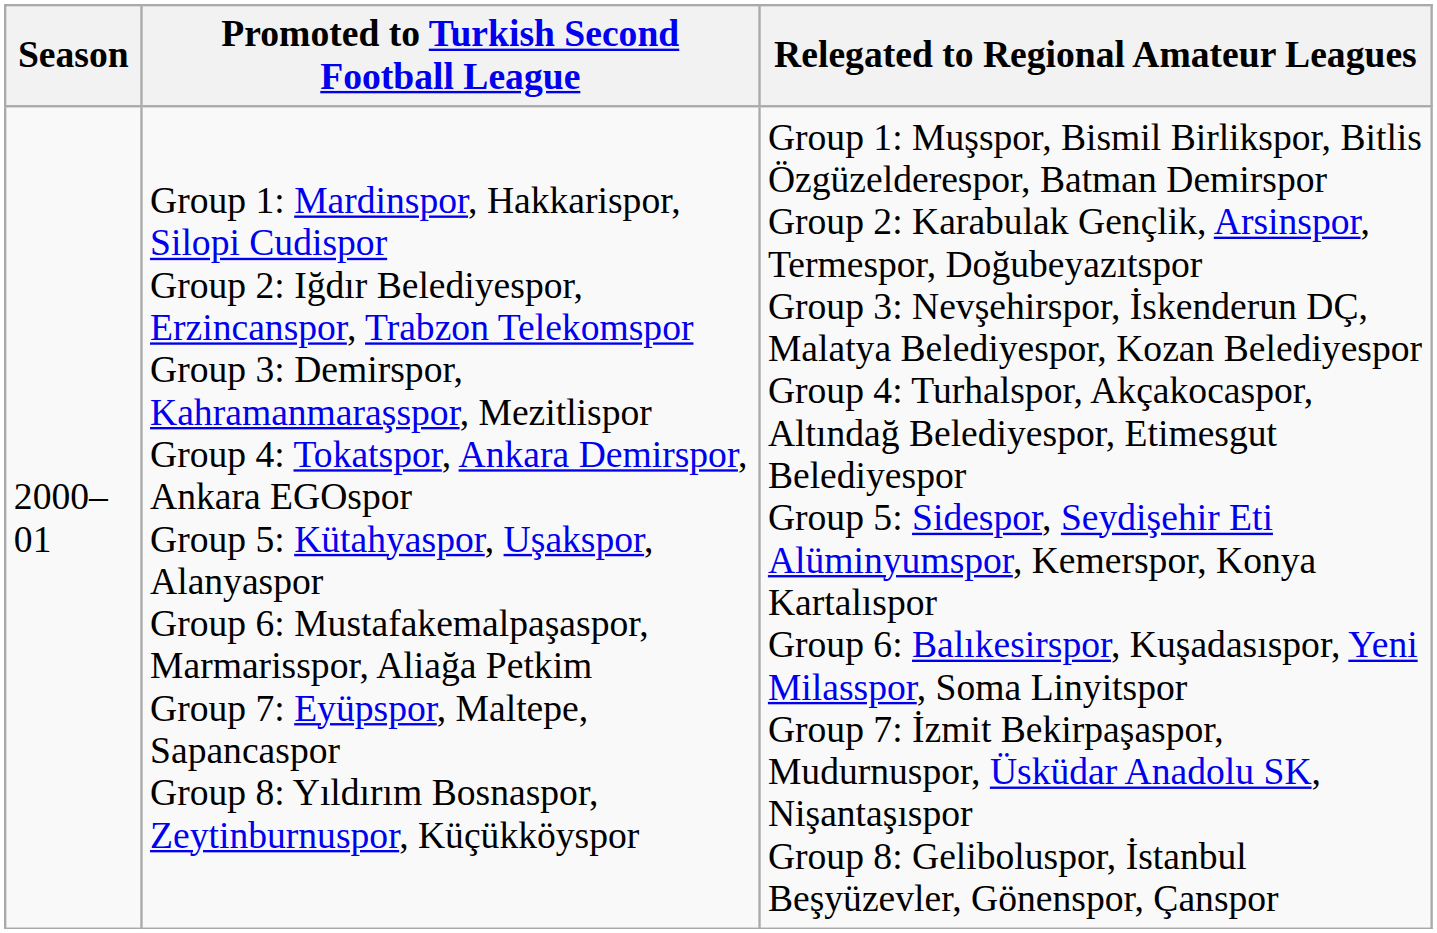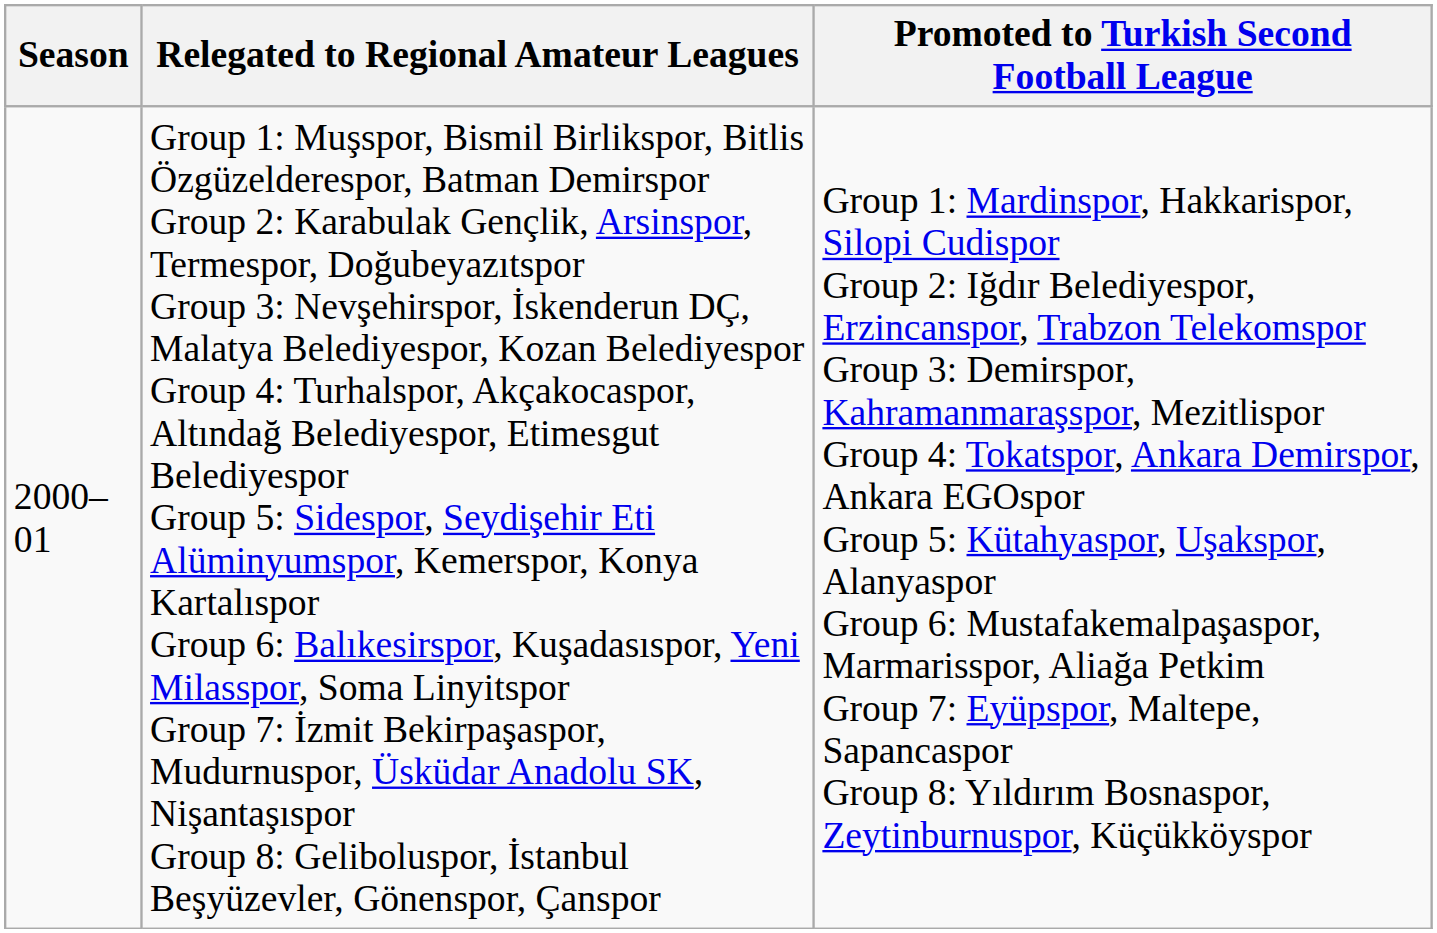columns swapped: Promoted to Turkish Second Football League <-> Relegated to Regional Amateur Leagues
